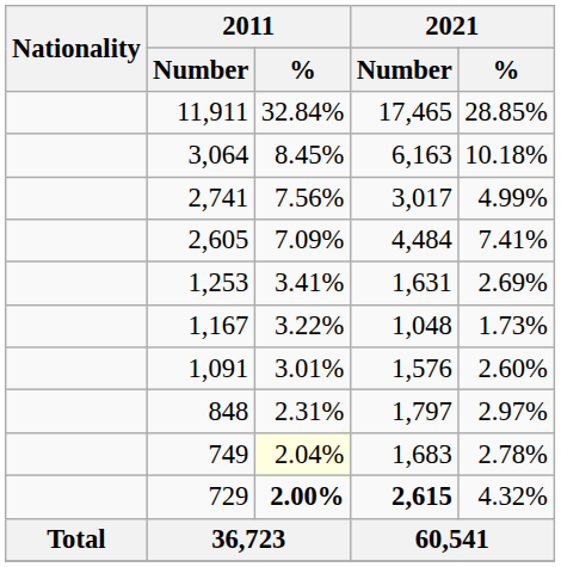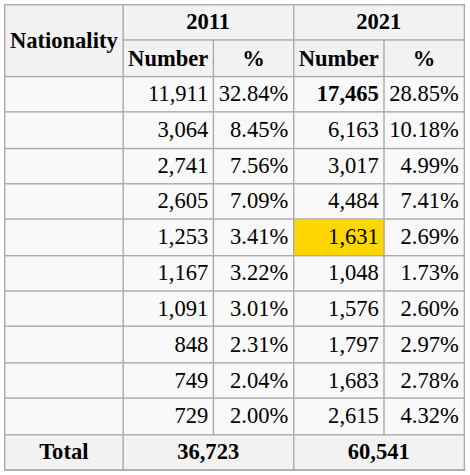11,911 | 2021 / Number: normal -> bold
1,253 | 2021 / Number: no background -> gold background
749 | 2011 / %: lightyellow background -> no background
729 | 2011 / %: bold -> normal
729 | 2021 / Number: bold -> normal
